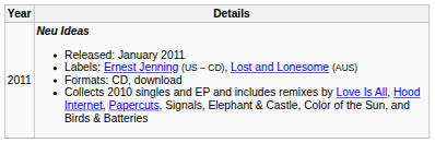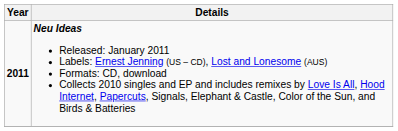row 2 | Year: normal -> bold
